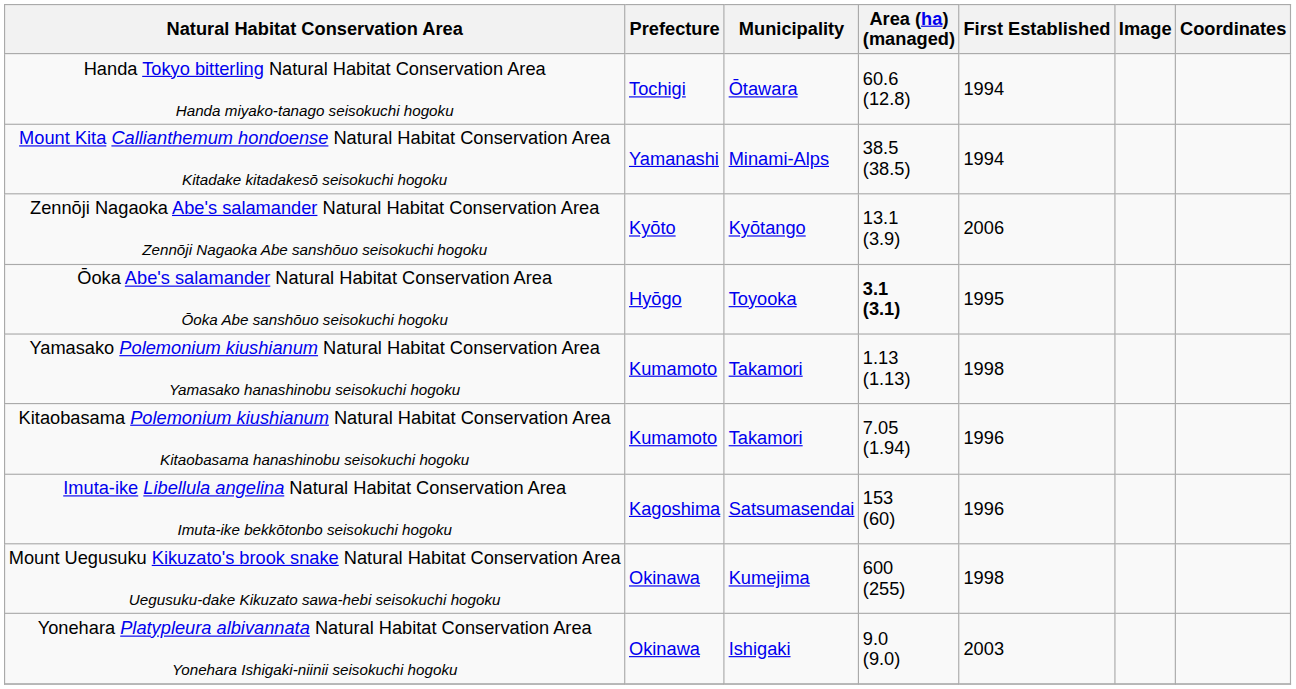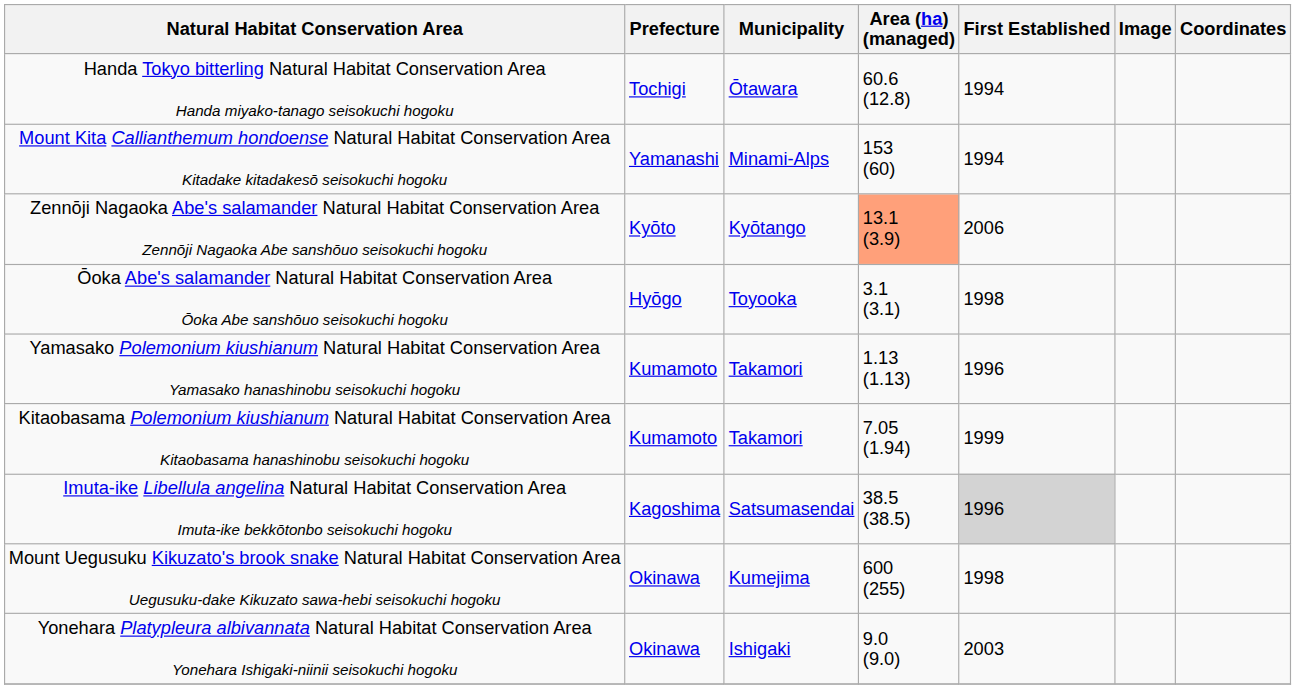row 3 | Area (ha) (managed): 38.5 (38.5) -> 153 (60)
row 4 | Area (ha) (managed): no background -> lightsalmon background
row 5 | Area (ha) (managed): bold -> normal
row 5 | First Established: 1995 -> 1998
row 6 | First Established: 1998 -> 1996
row 7 | First Established: 1996 -> 1999
row 8 | Area (ha) (managed): 153 (60) -> 38.5 (38.5)
row 8 | First Established: no background -> lightgrey background
